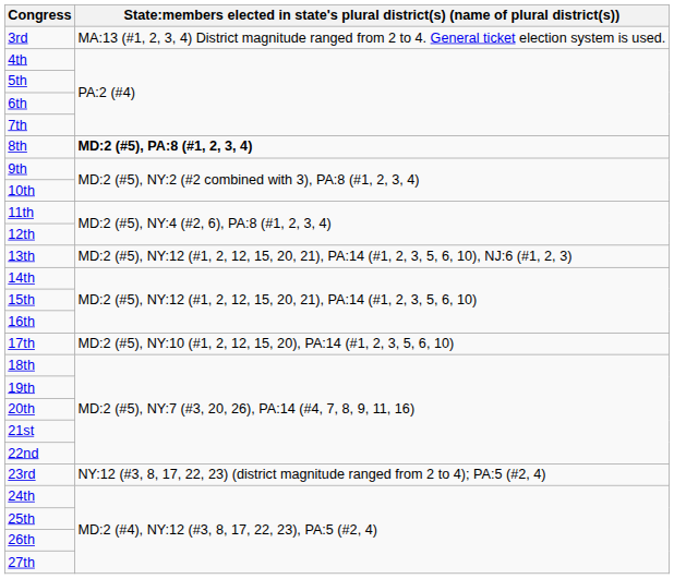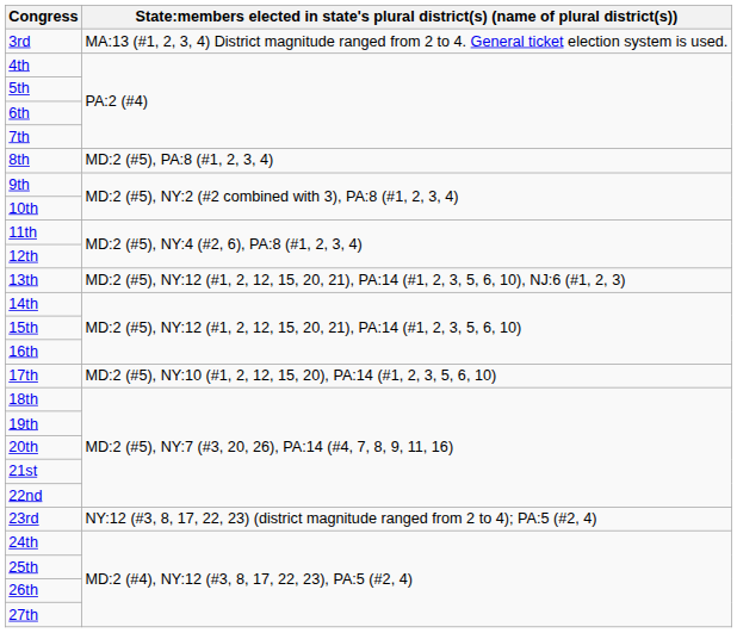8th | column 2: bold -> normal
